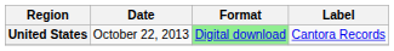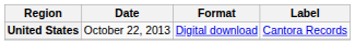United States | Format: lightgreen background -> no background
